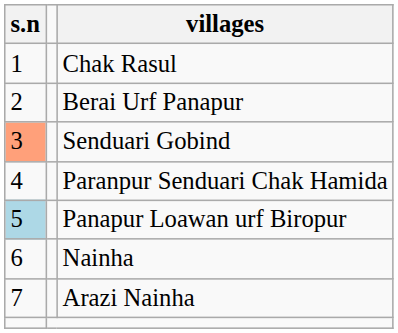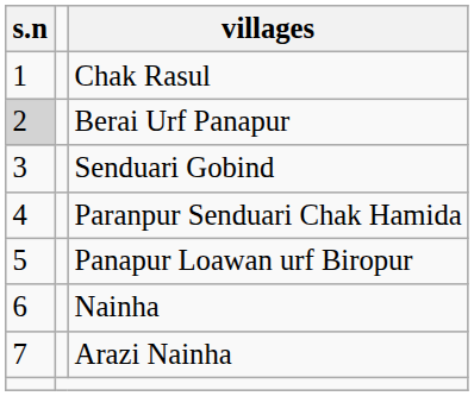Berai Urf Panapur | s.n: no background -> lightgrey background
Senduari Gobind | s.n: lightsalmon background -> no background
Panapur Loawan urf Biropur | s.n: lightblue background -> no background
